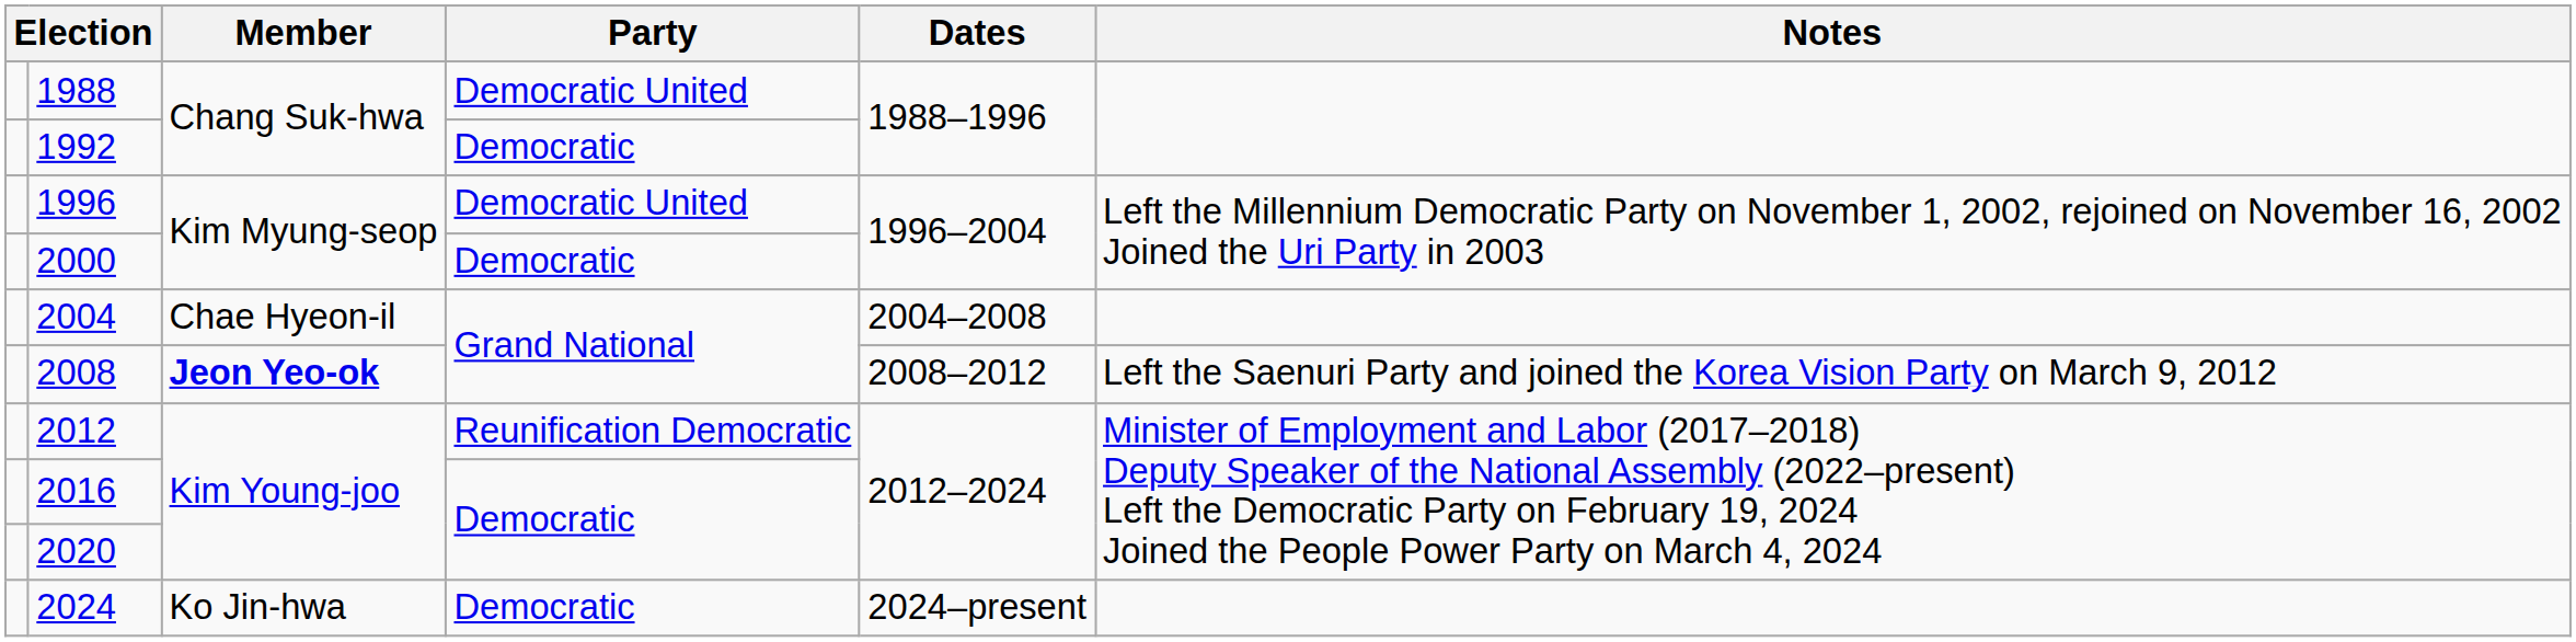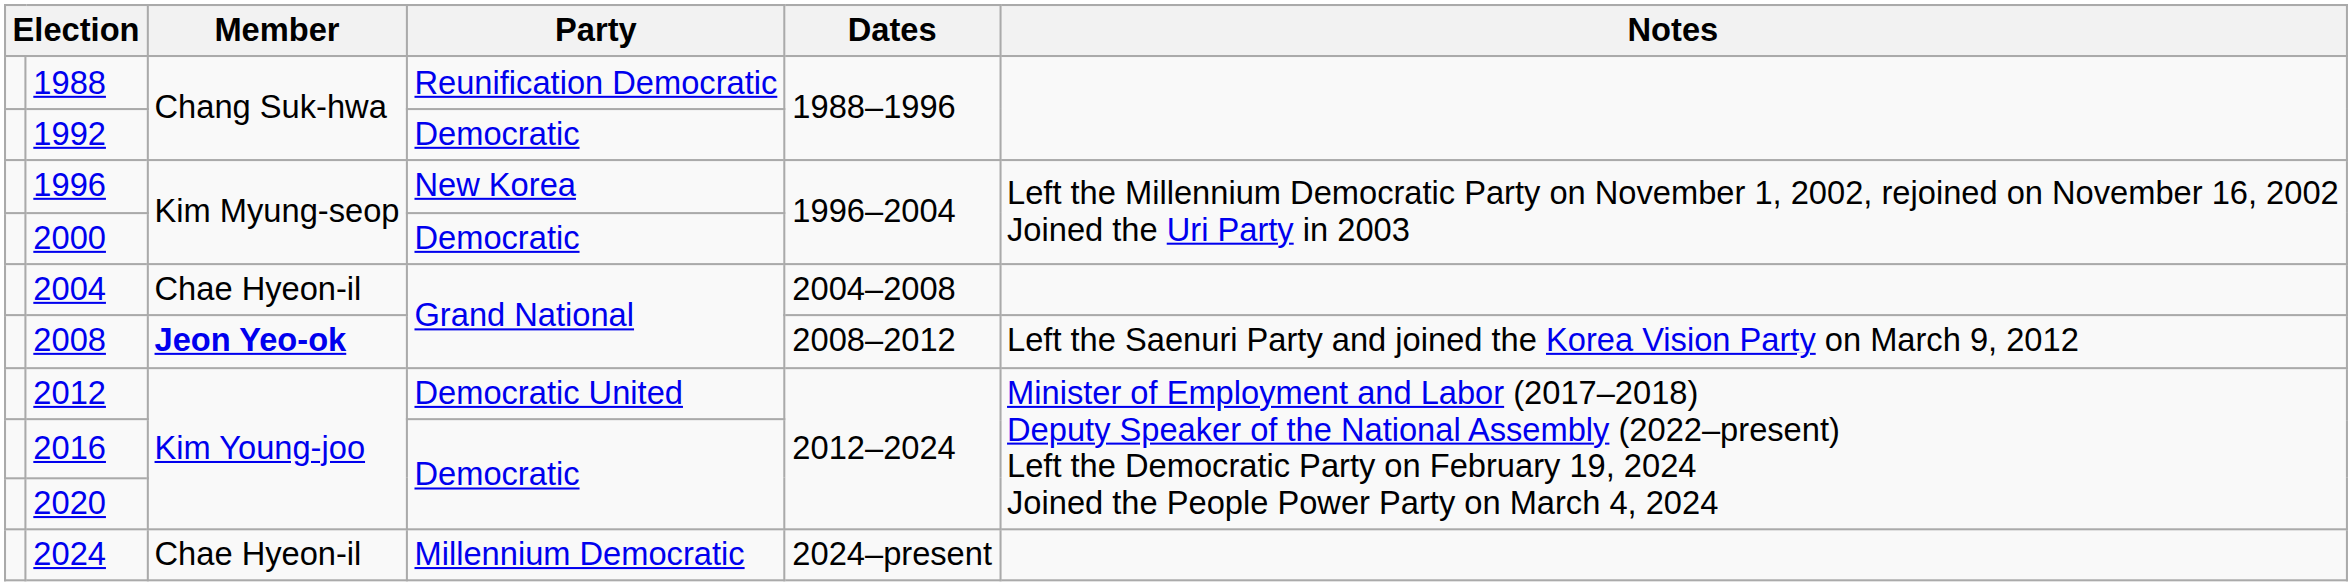1988 | Party: Democratic United -> Reunification Democratic
1996 | Party: Democratic United -> New Korea
2012 | Party: Reunification Democratic -> Democratic United
2024 | Member: Ko Jin-hwa -> Chae Hyeon-il
2024 | Party: Democratic -> Millennium Democratic
